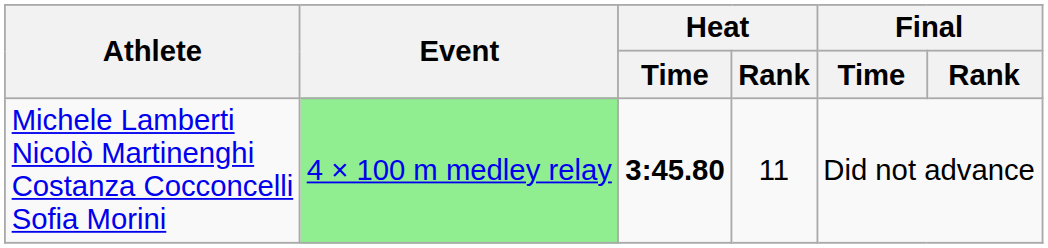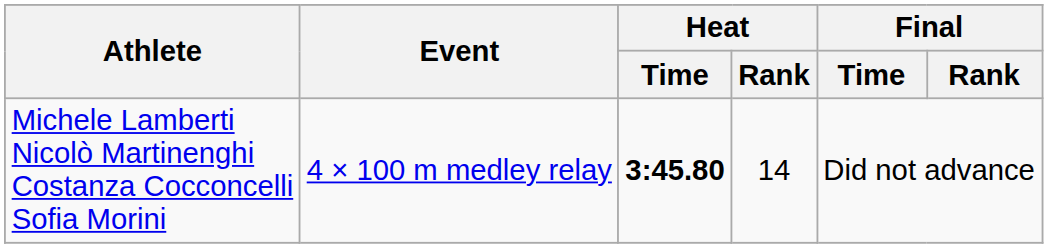row 3 | Event: lightgreen background -> no background
row 3 | Heat / Rank: 11 -> 14
